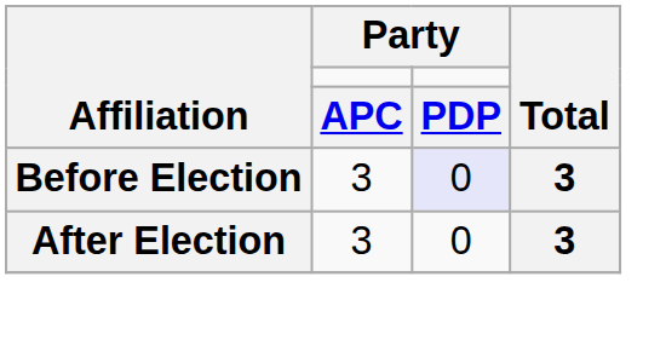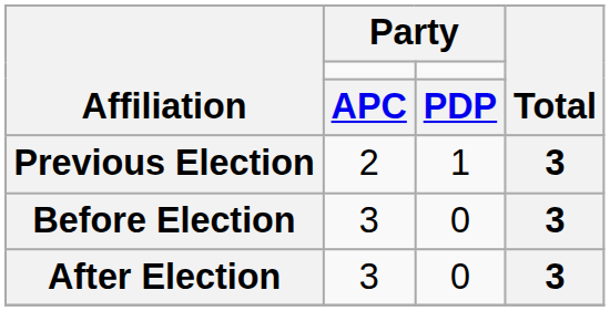+ row: Previous Election | 2 | 1 | 3
Before Election | column 3: lavender background -> no background
